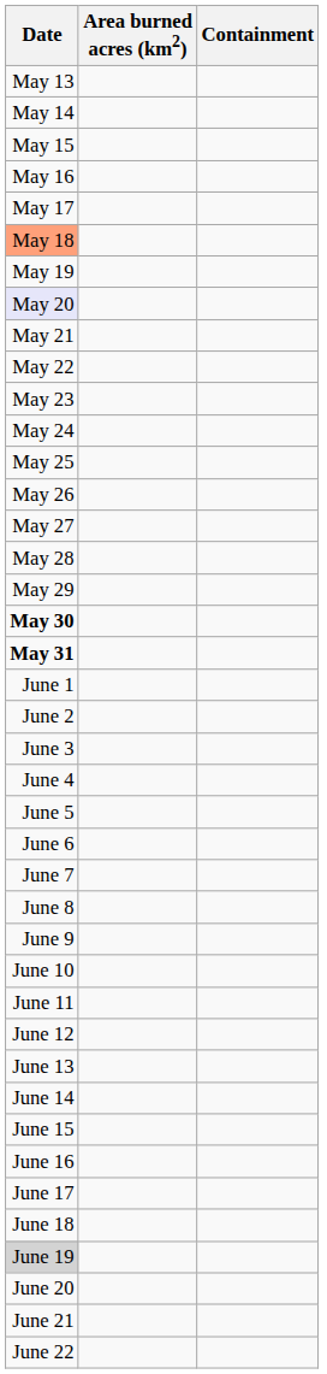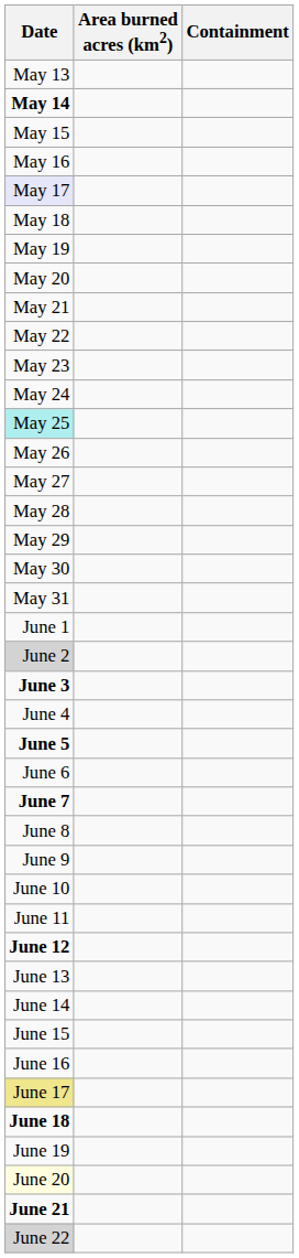May 14 | Date: normal -> bold
May 17 | Date: no background -> lavender background
May 18 | Date: lightsalmon background -> no background
May 20 | Date: lavender background -> no background
May 25 | Date: no background -> paleturquoise background
May 30 | Date: bold -> normal
May 31 | Date: bold -> normal
June 2 | Date: no background -> lightgrey background
June 3 | Date: normal -> bold
June 5 | Date: normal -> bold
June 7 | Date: normal -> bold
June 12 | Date: normal -> bold
June 17 | Date: no background -> khaki background
June 18 | Date: normal -> bold
June 19 | Date: lightgrey background -> no background
June 20 | Date: no background -> lightyellow background
June 21 | Date: normal -> bold
June 22 | Date: no background -> lightgrey background
